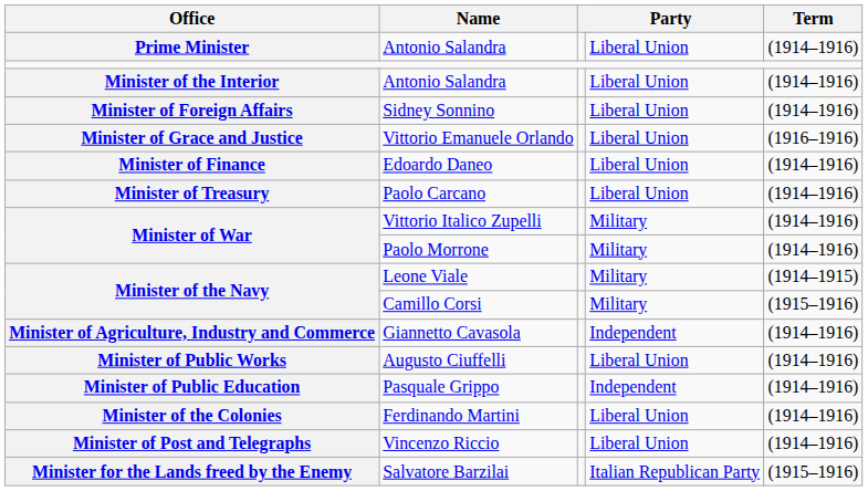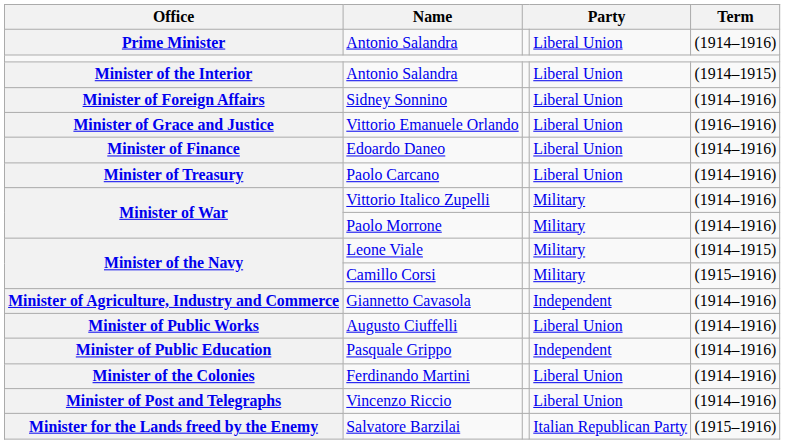Minister of the Interior / Antonio Salandra | Term: (1914–1916) -> (1914–1915)
